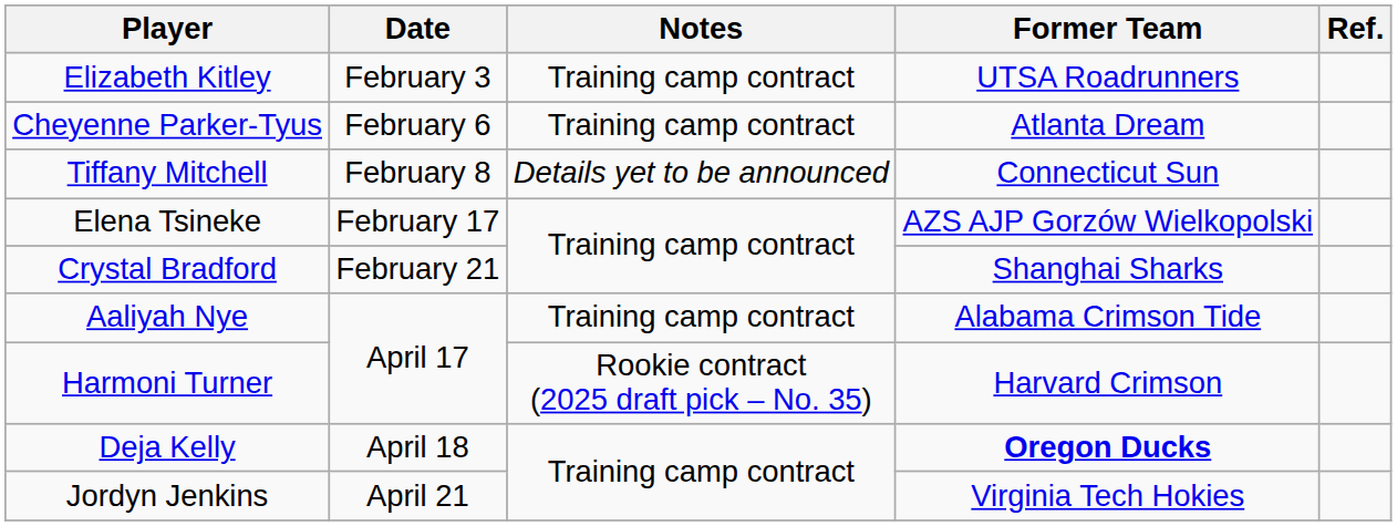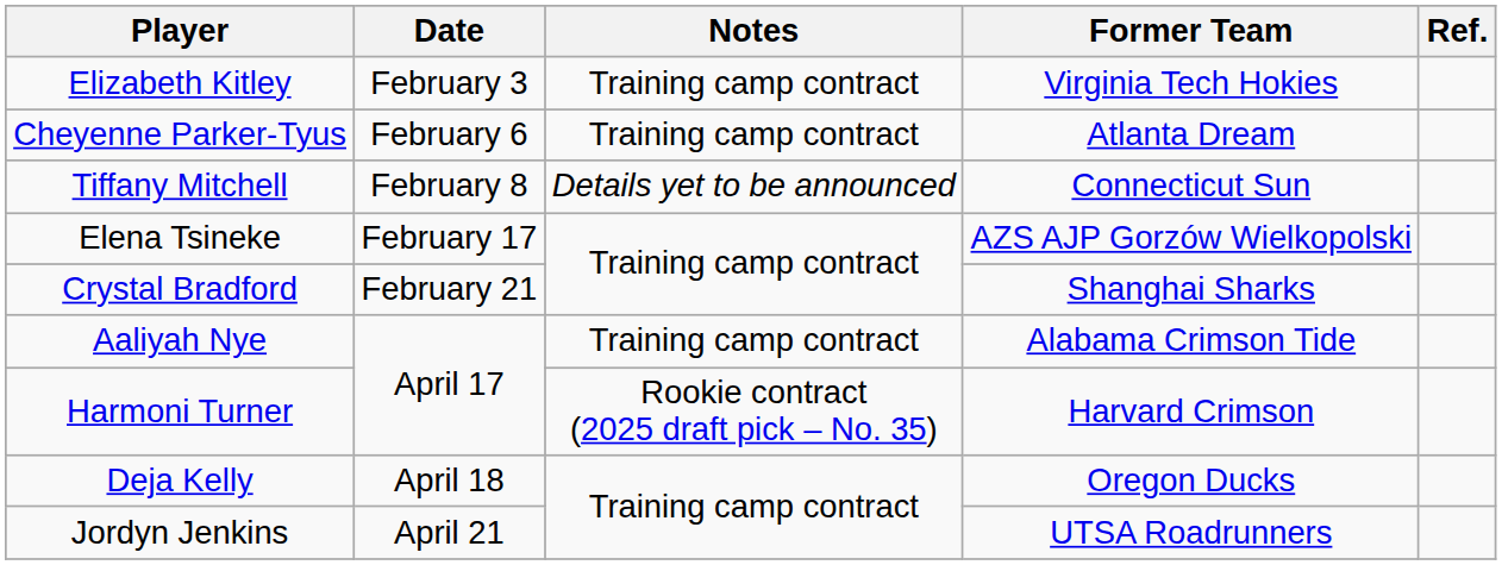Elizabeth Kitley | Former Team: UTSA Roadrunners -> Virginia Tech Hokies
Deja Kelly | Former Team: bold -> normal
Jordyn Jenkins | Former Team: Virginia Tech Hokies -> UTSA Roadrunners
